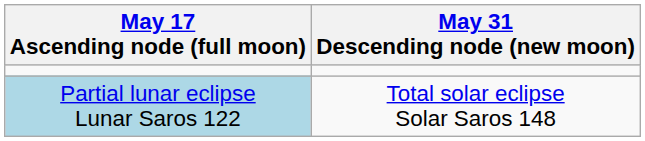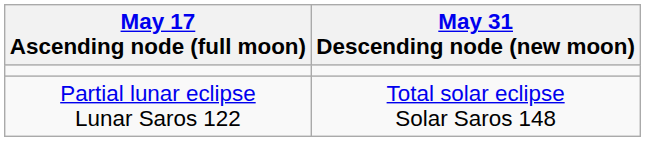row 3 | May 17 Ascending node (full moon): lightblue background -> no background
